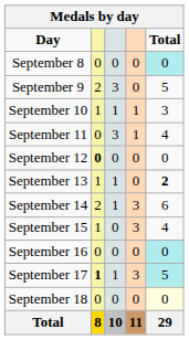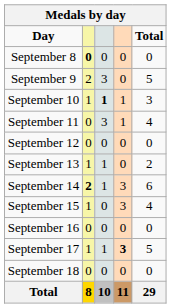September 8 | column 2: normal -> bold
September 8 | Total: paleturquoise background -> no background
September 10 | column 3: normal -> bold
September 12 | column 2: bold -> normal
September 13 | Total: bold -> normal
September 14 | column 2: normal -> bold
September 16 | Total: paleturquoise background -> no background
September 17 | column 2: bold -> normal
September 17 | column 4: normal -> bold
September 17 | Total: paleturquoise background -> no background
September 18 | Total: lightyellow background -> no background
